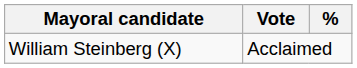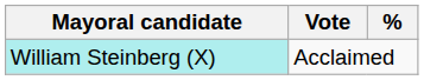William Steinberg (X) | Mayoral candidate: no background -> paleturquoise background
